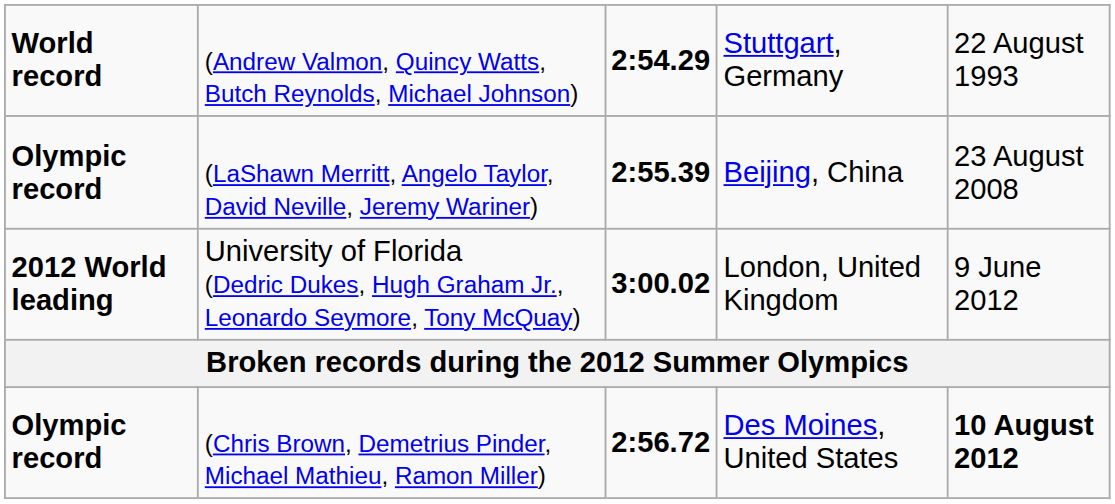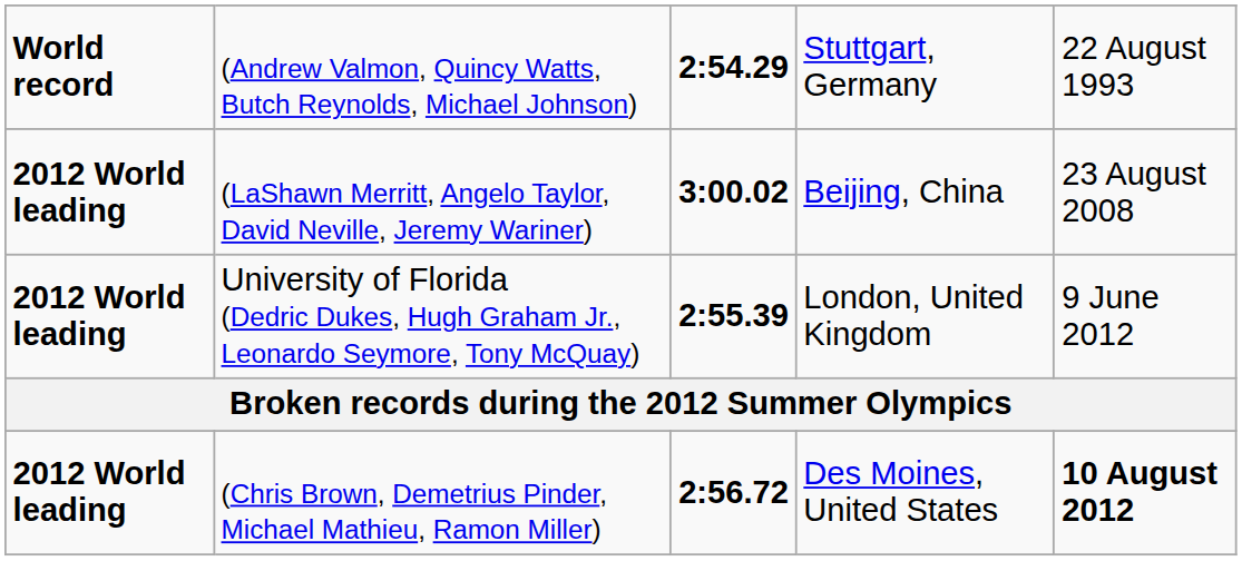row 2 | column 1: Olympic record -> 2012 World leading
row 2 | column 3: 2:55.39 -> 3:00.02
row 3 | column 3: 3:00.02 -> 2:55.39
row 5 | column 1: Olympic record -> 2012 World leading
